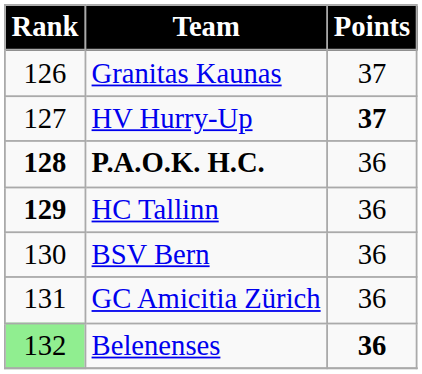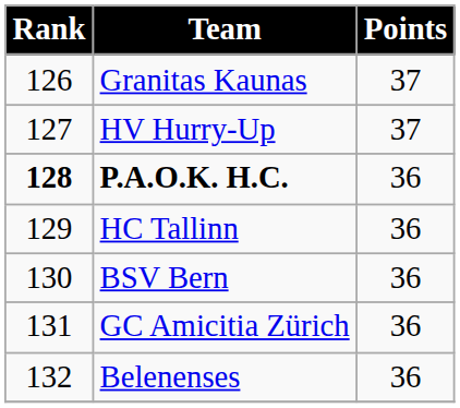HV Hurry-Up | Points: bold -> normal
HC Tallinn | Rank: bold -> normal
Belenenses | Rank: lightgreen background -> no background
Belenenses | Points: bold -> normal
